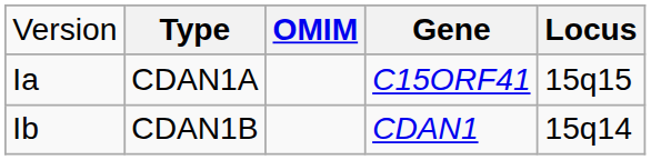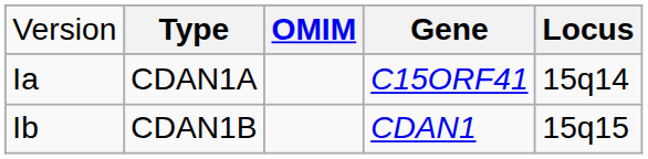Ia | column 5: 15q15 -> 15q14
Ib | column 5: 15q14 -> 15q15
